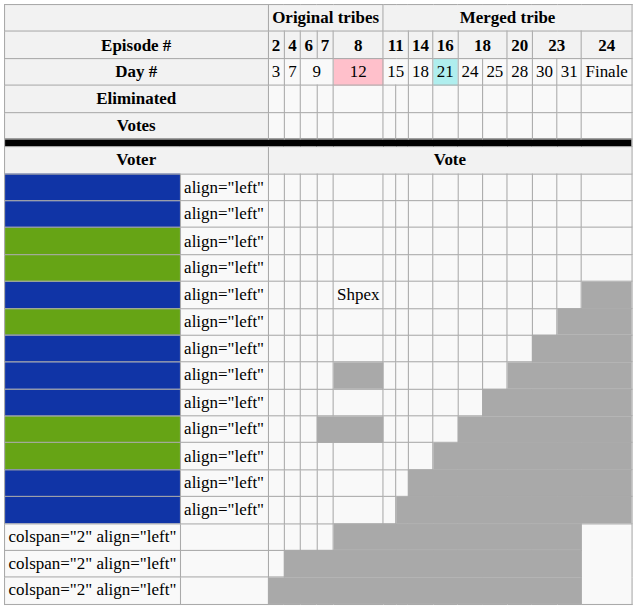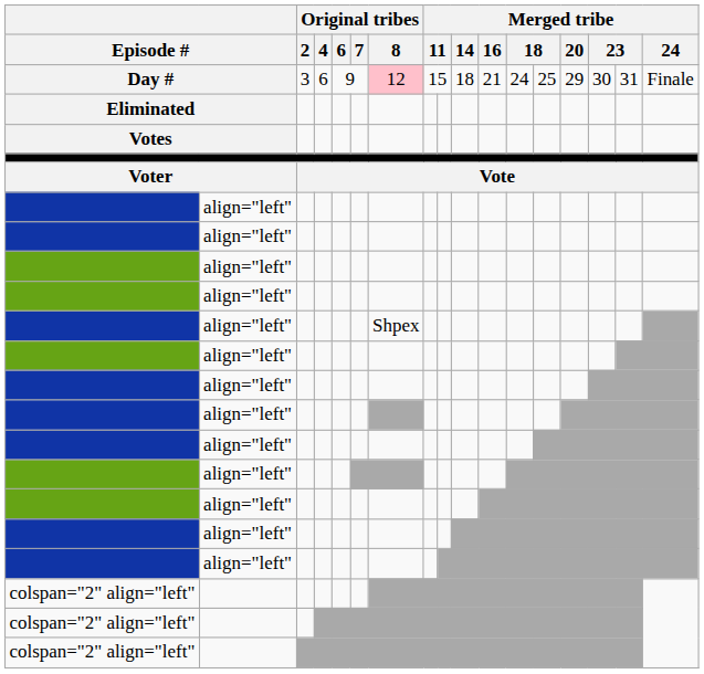Day # | Original tribes / 4: 7 -> 6
Day # | Merged tribe / 16: paleturquoise background -> no background
Day # | Merged tribe / 20: 28 -> 29
